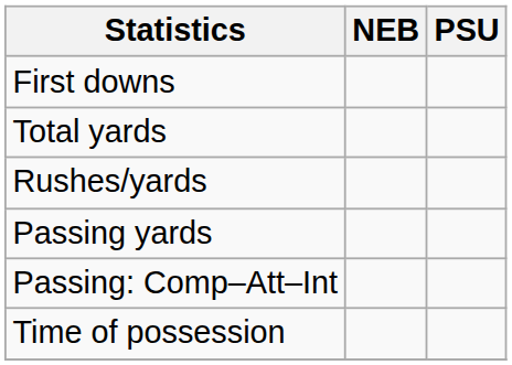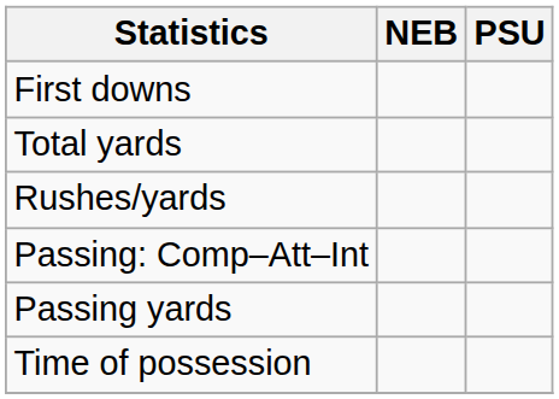rows swapped: Passing yards <-> Passing: Comp–Att–Int
